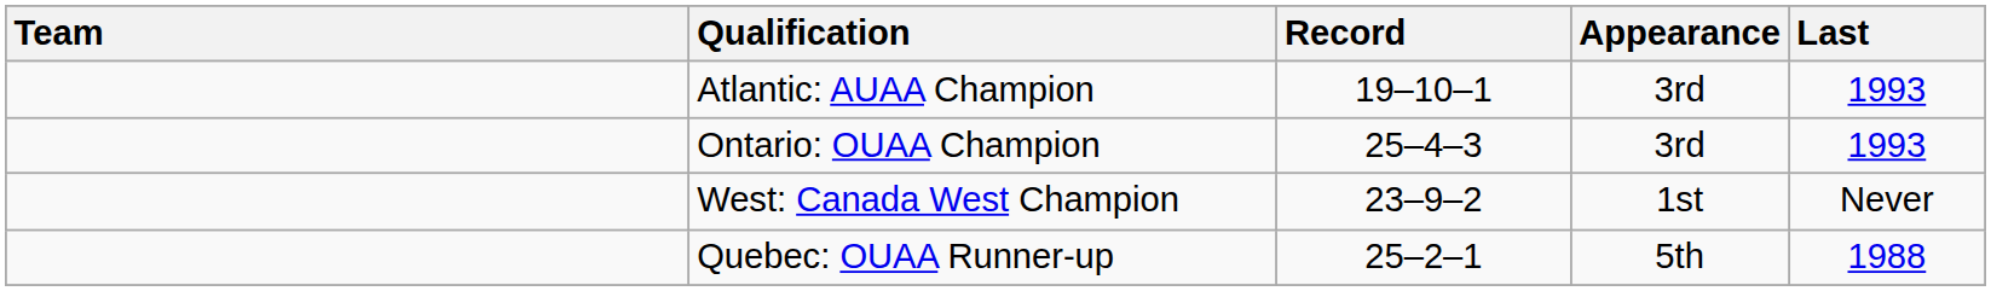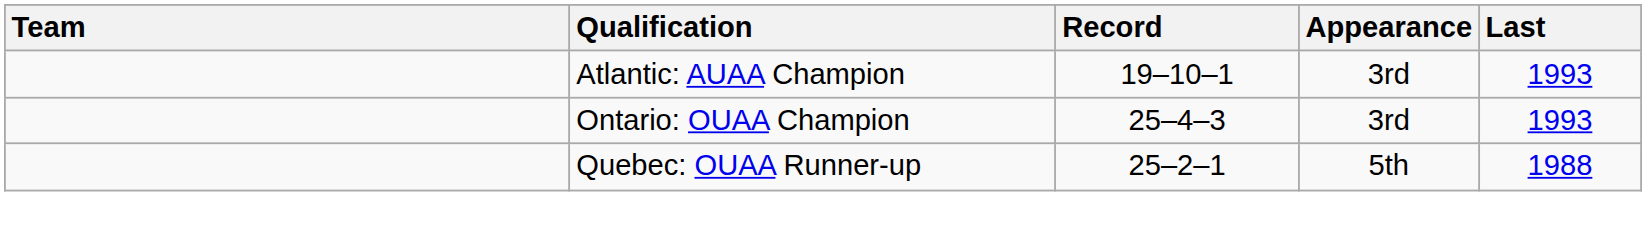- row: West: Canada West Champion | 23–9–2 | 1st | Never
